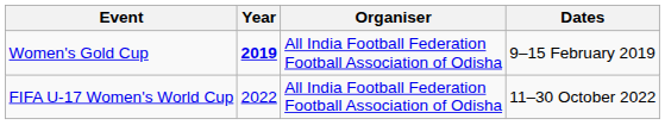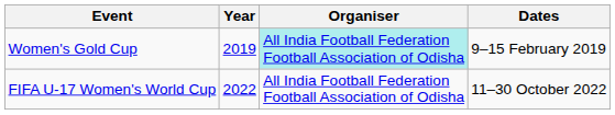row 2 | Year: bold -> normal
row 2 | Organiser: no background -> paleturquoise background
